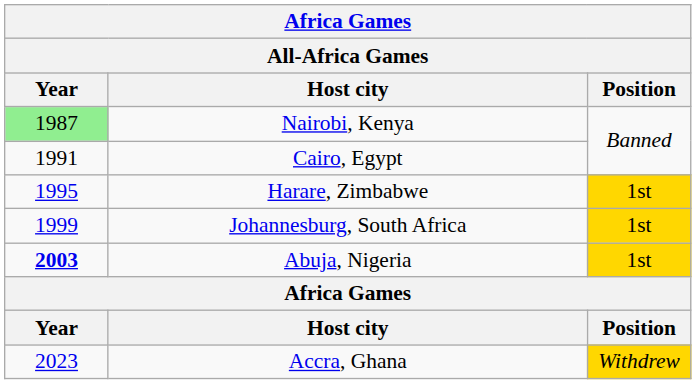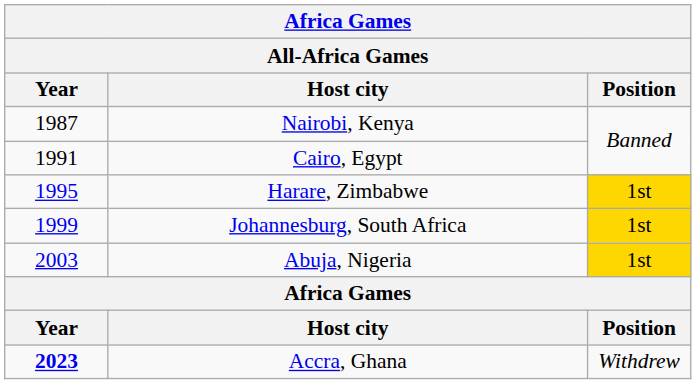Nairobi, Kenya | Year: lightgreen background -> no background
Abuja, Nigeria | Year: bold -> normal
Accra, Ghana | Year: normal -> bold
Accra, Ghana | Position: gold background -> no background
